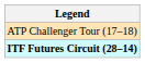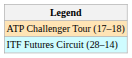row 3 | column 1: bold -> normal
